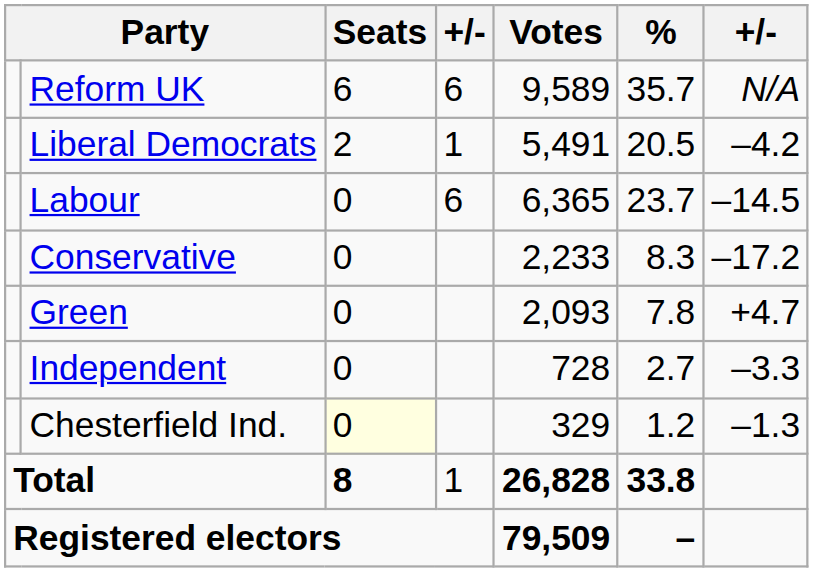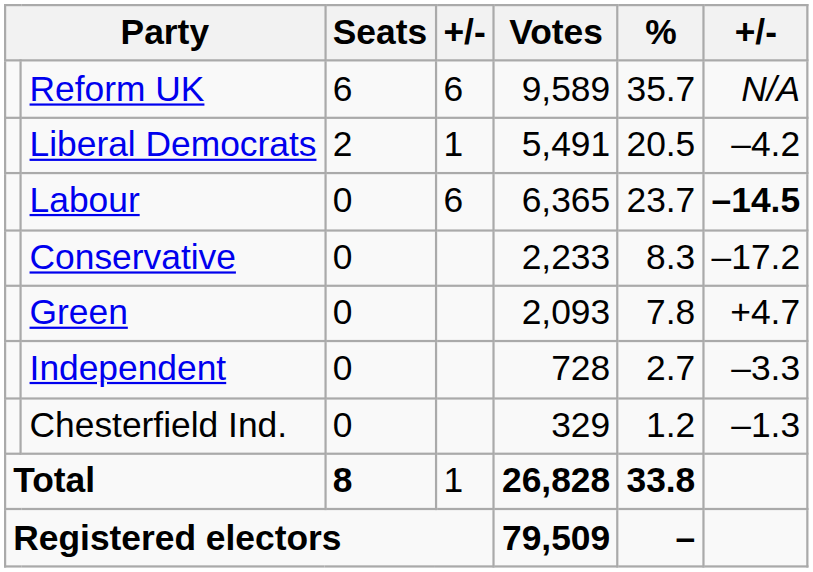Labour | column 7: normal -> bold
Chesterfield Ind. | Seats: lightyellow background -> no background
